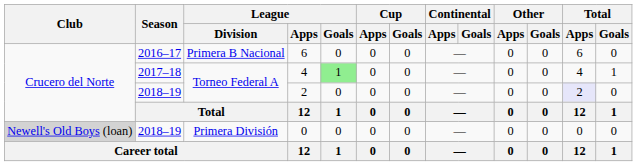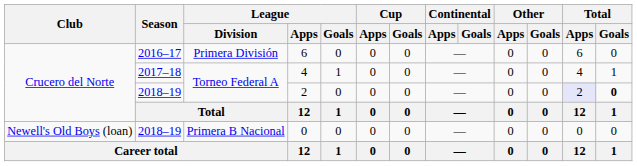row 3 | League / Division: Primera B Nacional -> Primera División
row 4 | League / Goals: lightgreen background -> no background
row 5 | Total / Goals: normal -> bold
row 7 | Club: lightgrey background -> no background
row 7 | League / Division: Primera División -> Primera B Nacional
